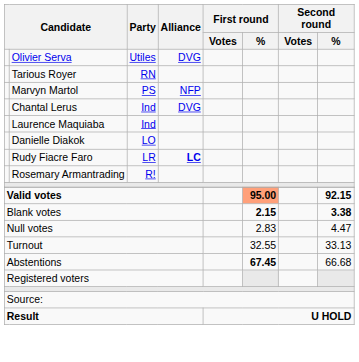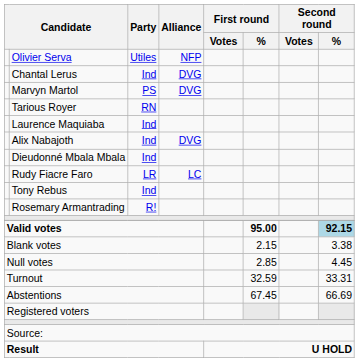Olivier Serva | Alliance: DVG -> NFP
rows swapped: Chantal Lerus <-> Tarious Royer
Marvyn Martol | Alliance: NFP -> DVG
+ row: Alix Nabajoth | Ind | DVG
- row: Danielle Diakok | LO
+ row: Dieudonné Mbala Mbala | Ind
Rudy Fiacre Faro | Alliance: bold -> normal
+ row: Tony Rebus | Ind
Valid votes | First round / %: lightsalmon background -> no background
Valid votes | Second round / %: no background -> lightblue background
Blank votes | First round / %: bold -> normal
Blank votes | Second round / %: bold -> normal
Null votes | First round / %: 2.83 -> 2.85
Null votes | Second round / %: 4.47 -> 4.45
Turnout | First round / %: 32.55 -> 32.59
Turnout | Second round / %: 33.13 -> 33.31
Abstentions | First round / %: bold -> normal
Abstentions | Second round / %: 66.68 -> 66.69
